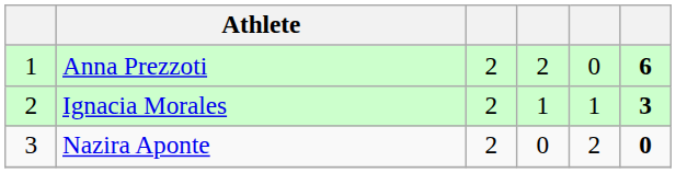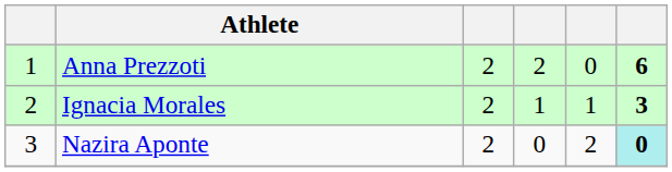Nazira Aponte | column 6: no background -> paleturquoise background
